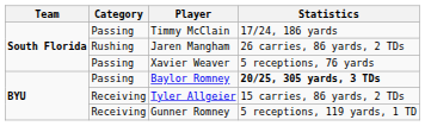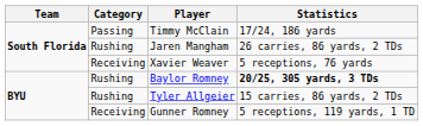Xavier Weaver | Category: Passing -> Receiving
Baylor Romney | Category: Passing -> Rushing
Tyler Allgeier | Category: Receiving -> Rushing
